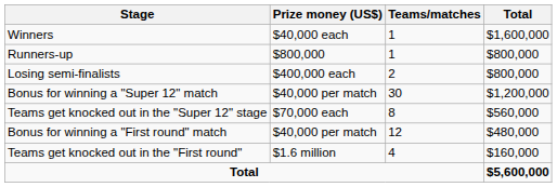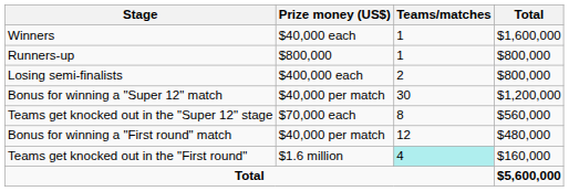Teams get knocked out in the "First round" | Teams/matches: no background -> paleturquoise background
